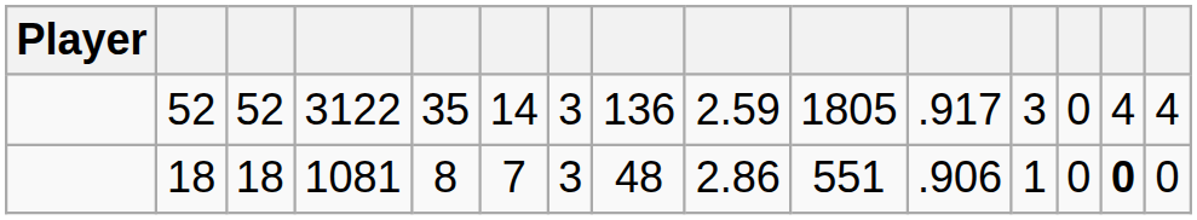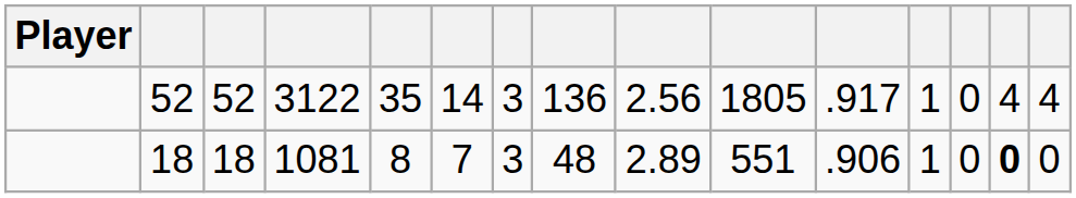row 2 | column 9: 2.59 -> 2.56
row 2 | column 12: 3 -> 1
row 3 | column 9: 2.86 -> 2.89
